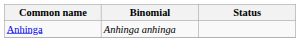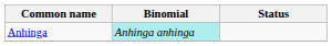Anhinga | Binomial: no background -> paleturquoise background
